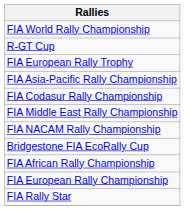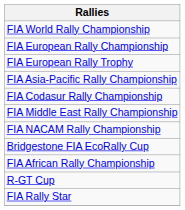row 3 | column 1: R-GT Cup -> FIA European Rally Championship
row 11 | column 1: FIA European Rally Championship -> R-GT Cup
